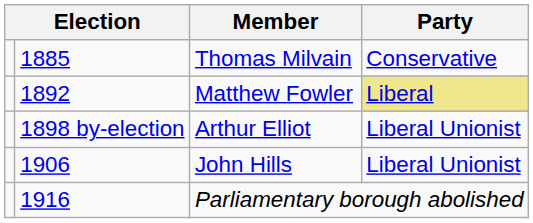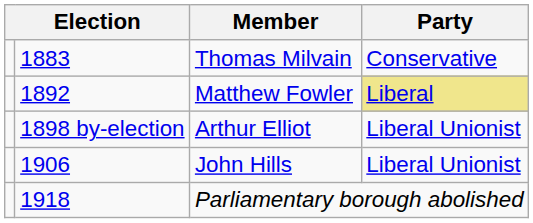Thomas Milvain | column 2: 1885 -> 1883
Parliamentary borough abolished | column 2: 1916 -> 1918
